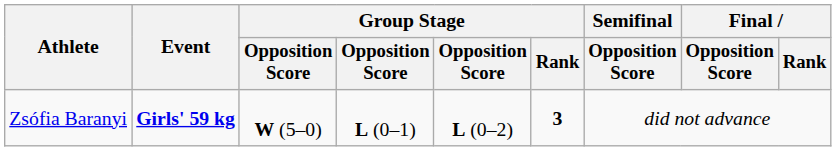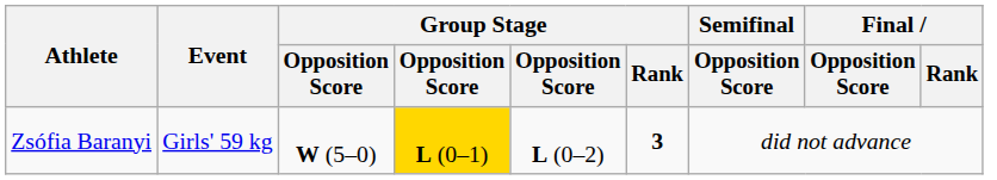Zsófia Baranyi | Event: bold -> normal
Zsófia Baranyi | column 4: no background -> gold background
